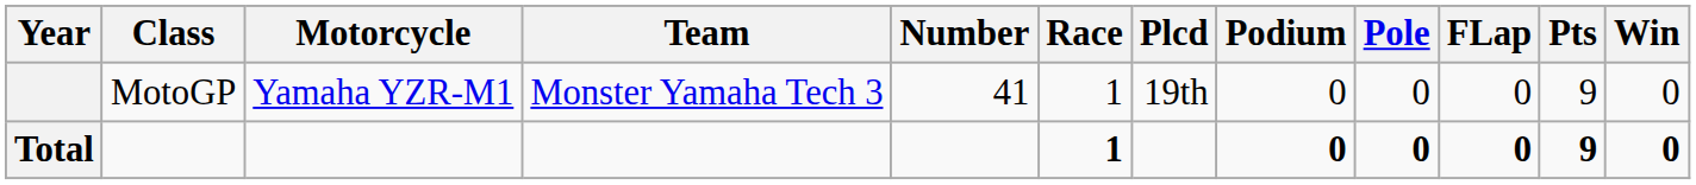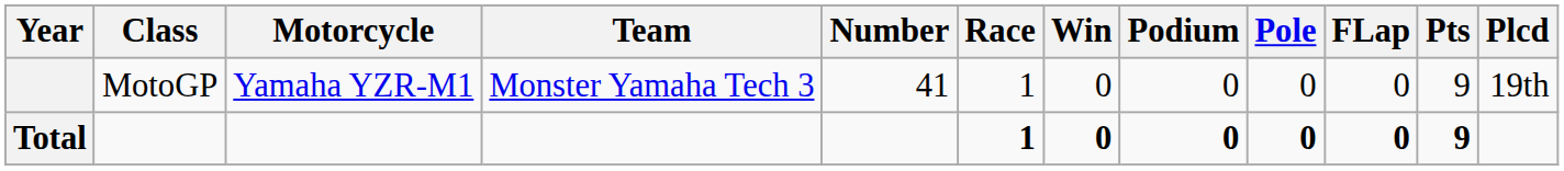columns swapped: Win <-> Plcd
